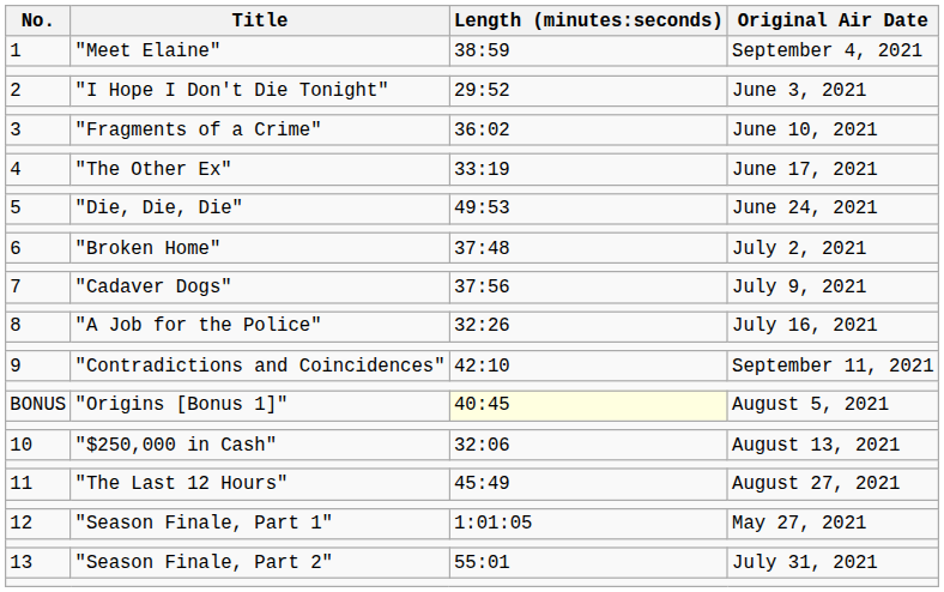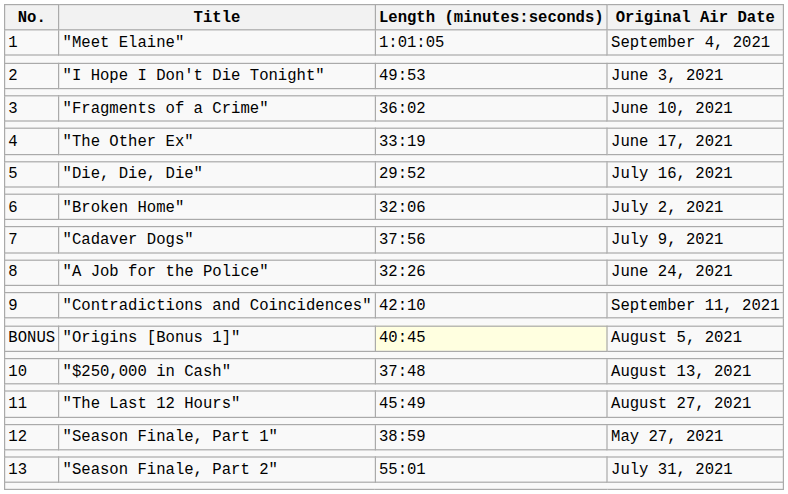1 | Length (minutes:seconds): 38:59 -> 1:01:05
2 | Length (minutes:seconds): 29:52 -> 49:53
5 | Length (minutes:seconds): 49:53 -> 29:52
5 | Original Air Date: June 24, 2021 -> July 16, 2021
6 | Length (minutes:seconds): 37:48 -> 32:06
8 | Original Air Date: July 16, 2021 -> June 24, 2021
10 | Length (minutes:seconds): 32:06 -> 37:48
12 | Length (minutes:seconds): 1:01:05 -> 38:59
